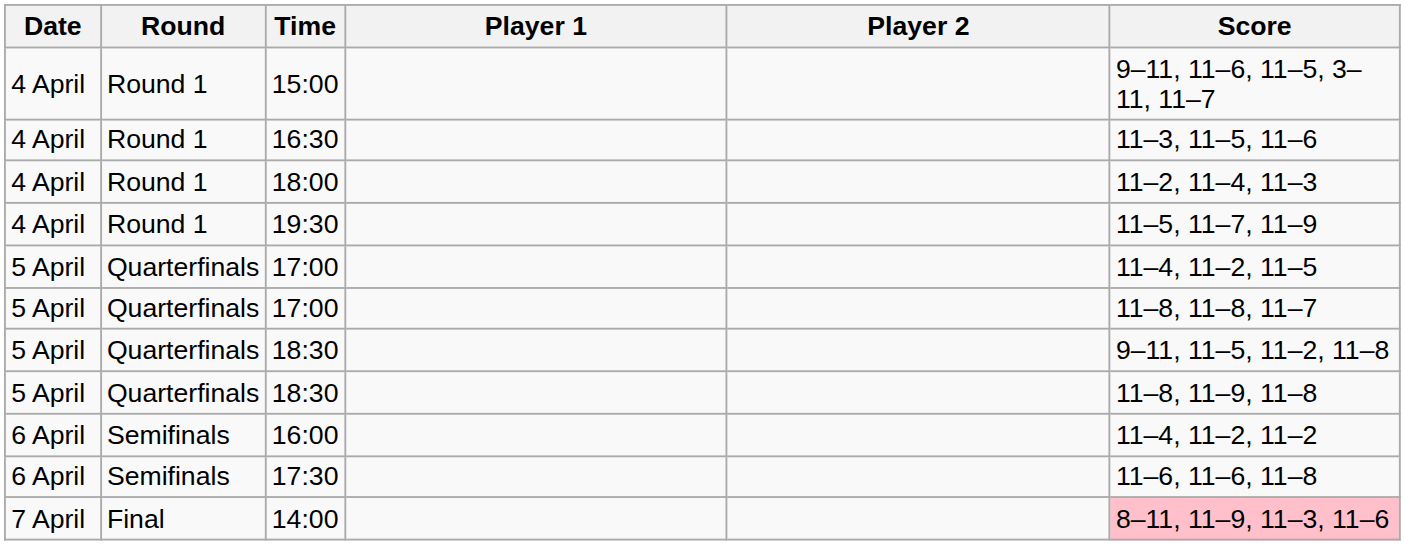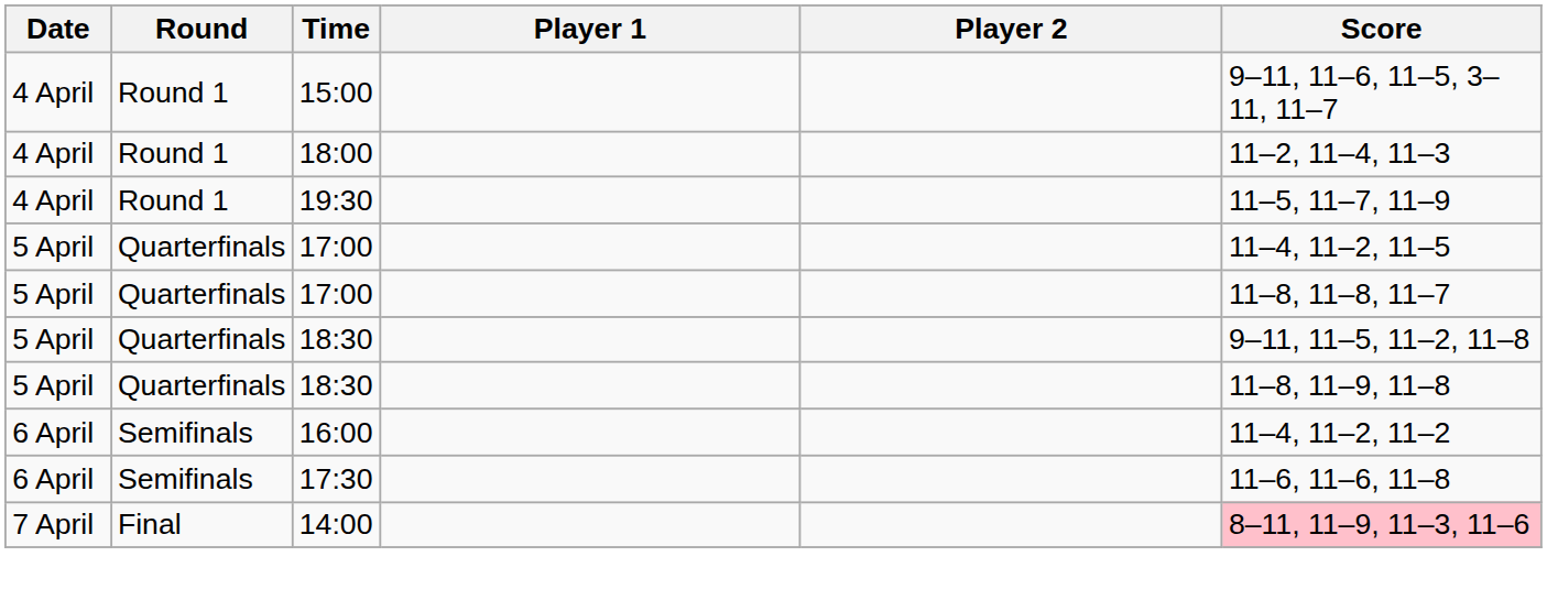- row: 4 April | Round 1 | 16:30 | 11–3, 11–5, 11–6
